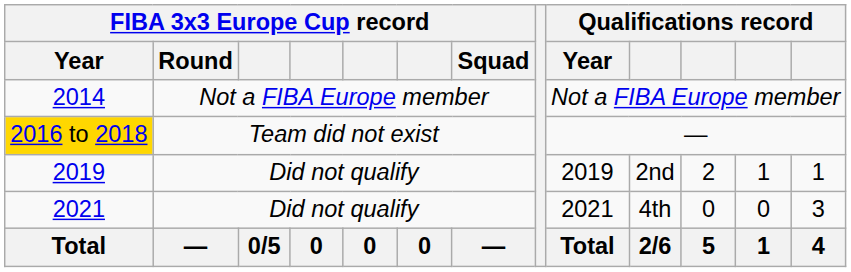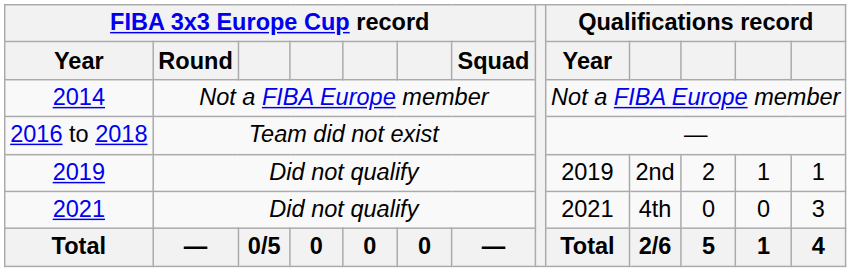2016 to 2018 | FIBA 3x3 Europe Cup record / Year: gold background -> no background
